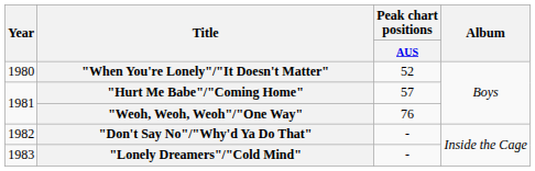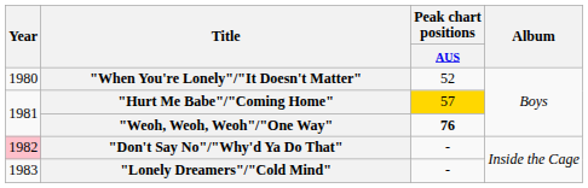"Hurt Me Babe"/"Coming Home" | Peak chart positions / AUS: no background -> gold background
"Weoh, Weoh, Weoh"/"One Way" | Peak chart positions / AUS: normal -> bold
"Don't Say No"/"Why'd Ya Do That" | Year: no background -> pink background
